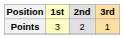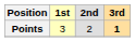Points | 3rd: normal -> bold
